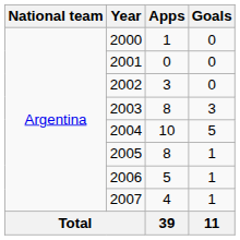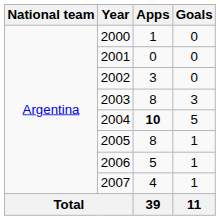2004 | Apps: normal -> bold
